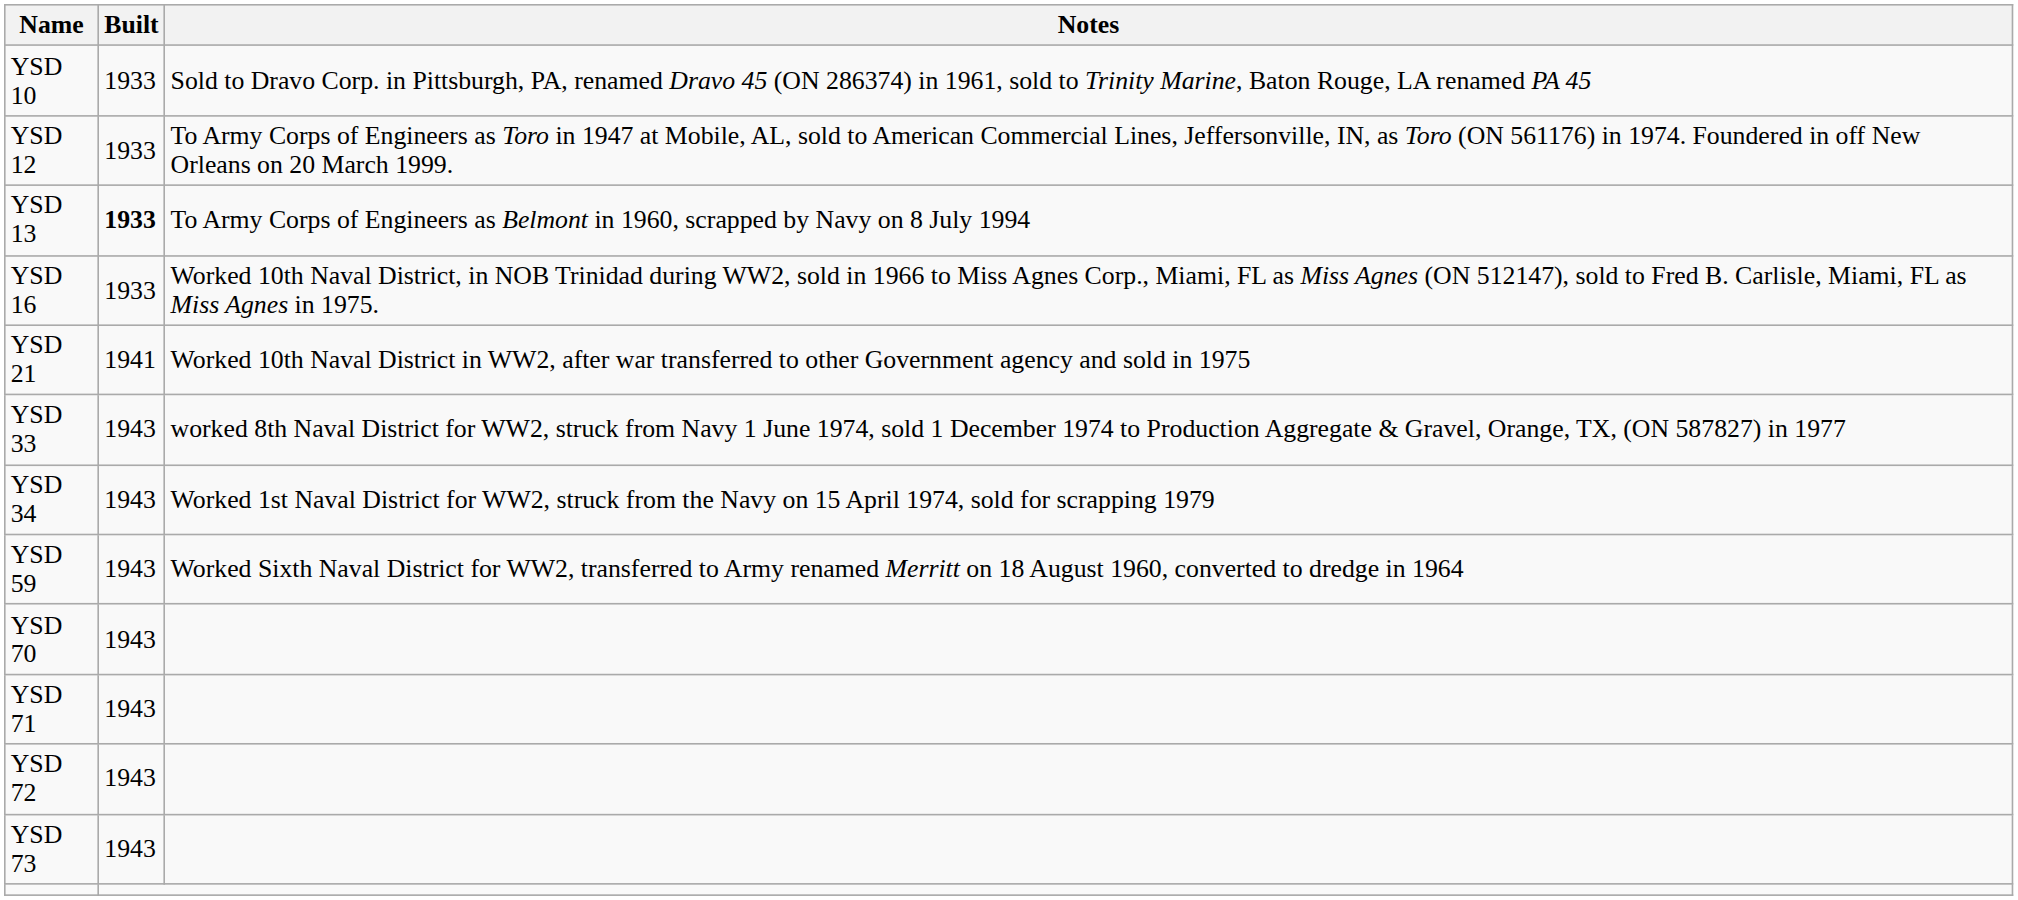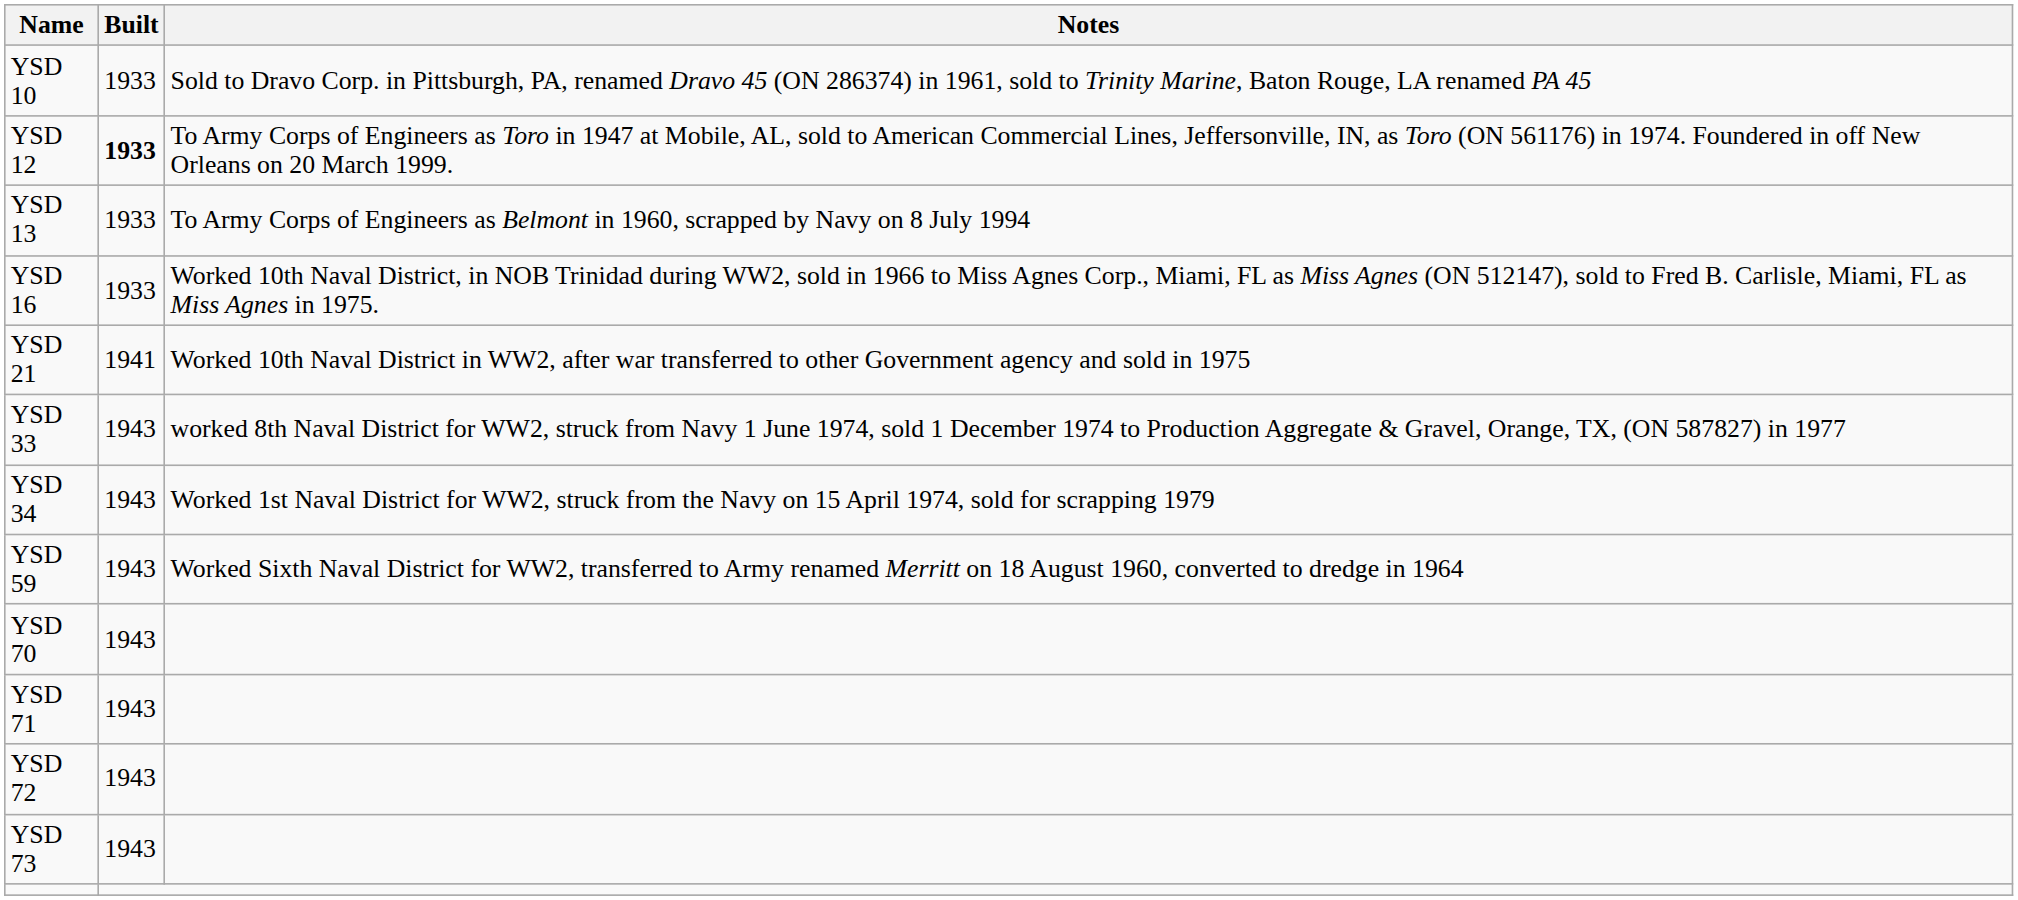YSD 12 | Built: normal -> bold
YSD 13 | Built: bold -> normal
